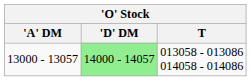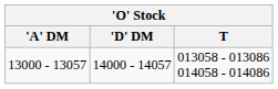13000 - 13057 | 'D' DM: lightgreen background -> no background
